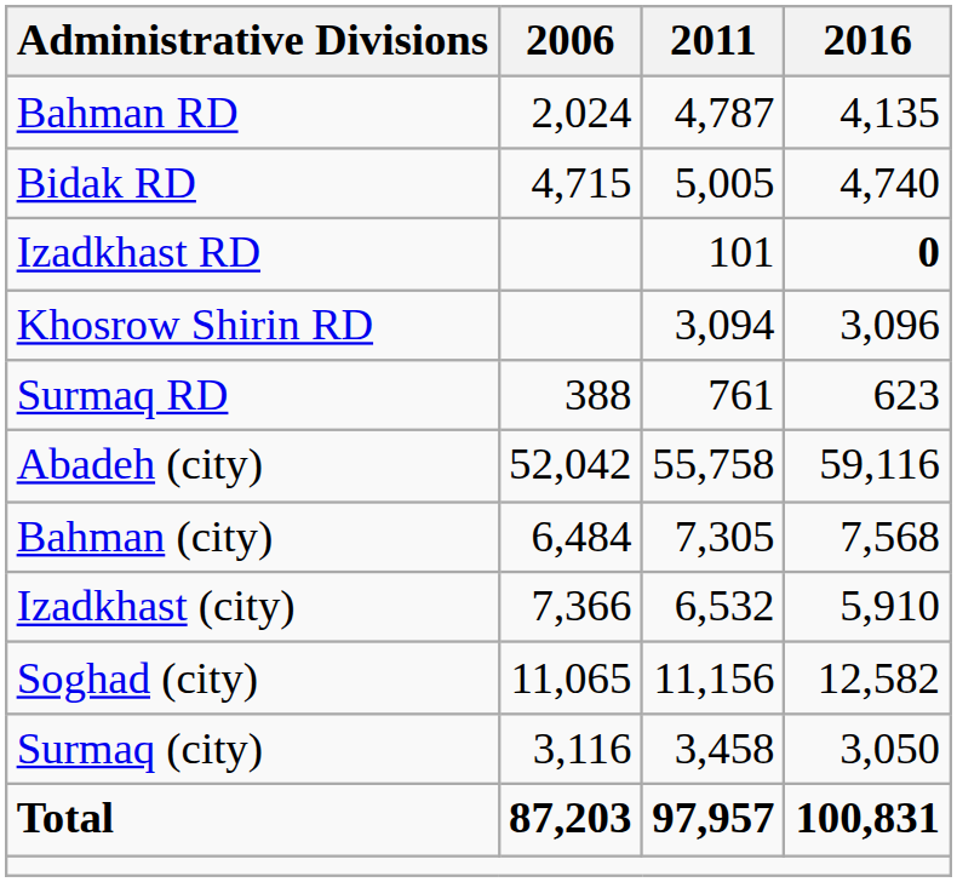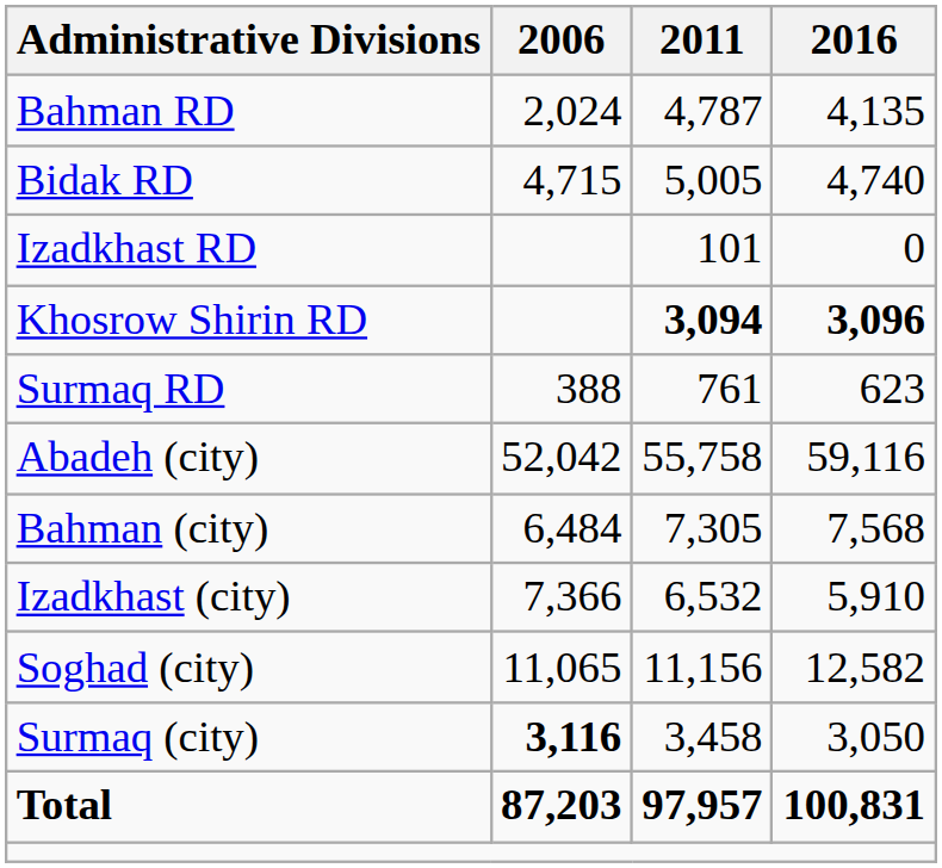Izadkhast RD | 2016: bold -> normal
Khosrow Shirin RD | 2011: normal -> bold
Khosrow Shirin RD | 2016: normal -> bold
Surmaq (city) | 2006: normal -> bold
